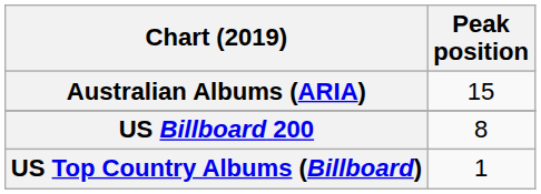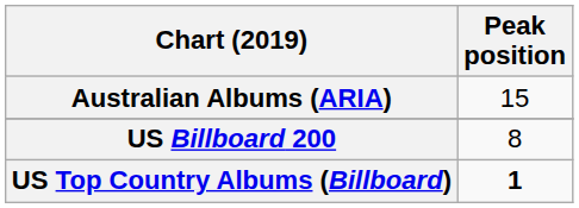US Top Country Albums (Billboard) | Peak position: normal -> bold
